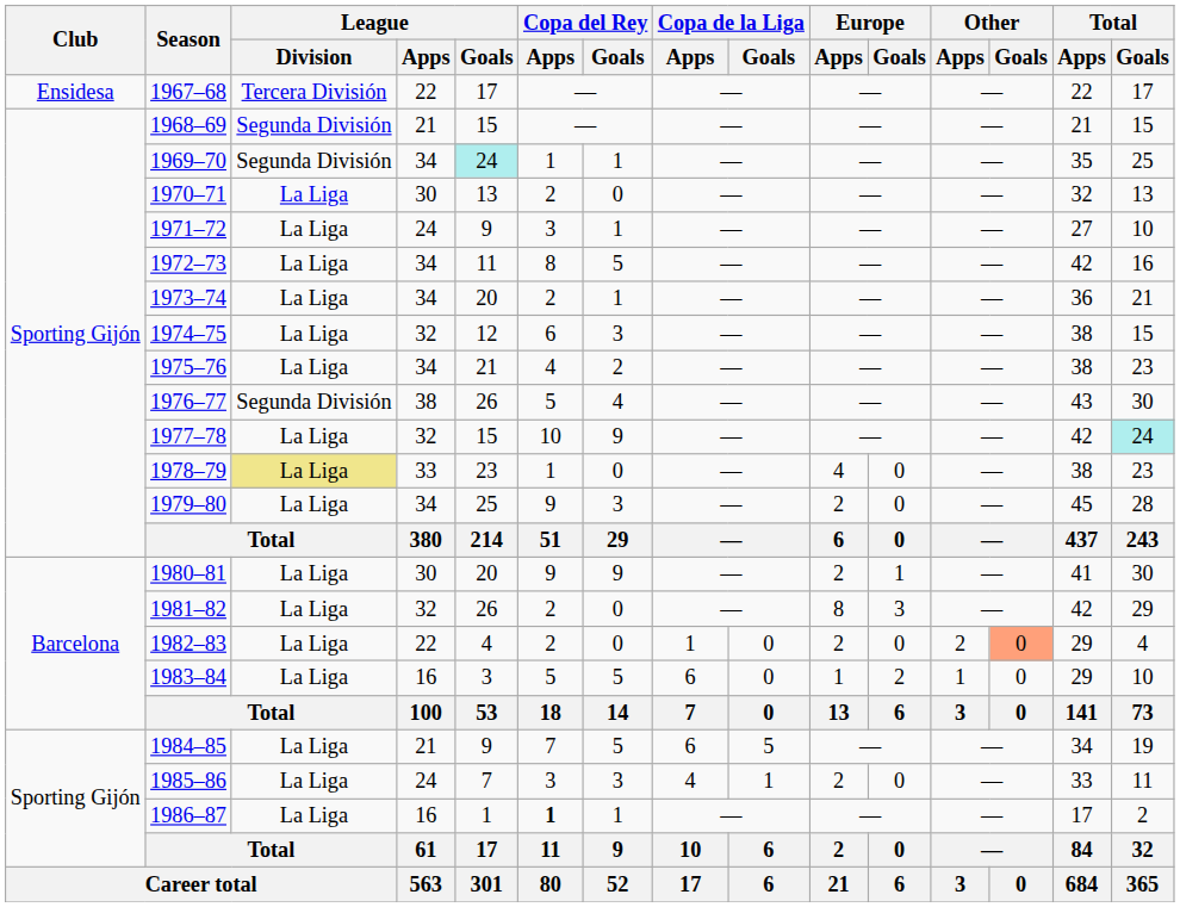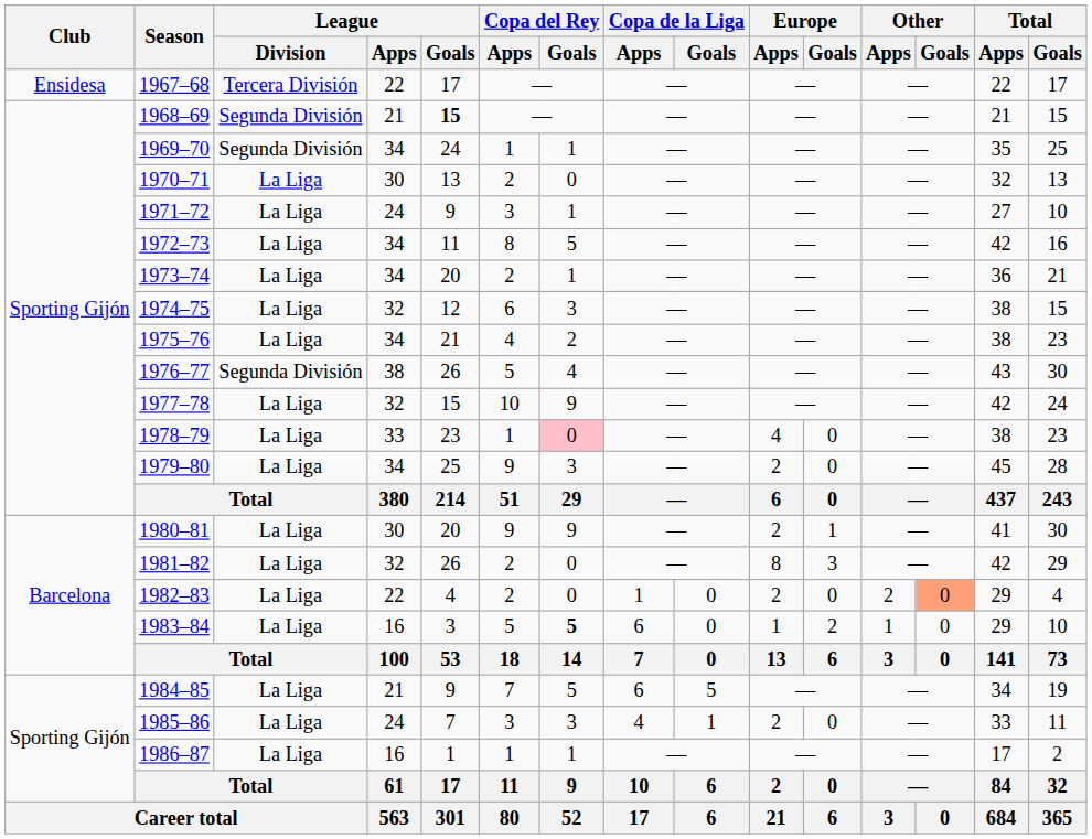1968–69 | League / Goals: normal -> bold
1969–70 | League / Goals: paleturquoise background -> no background
1977–78 | Total / Goals: paleturquoise background -> no background
1978–79 | League / Division: khaki background -> no background
1978–79 | Copa del Rey / Goals: no background -> pink background
1983–84 | Copa del Rey / Goals: normal -> bold
1986–87 | Copa del Rey / Apps: bold -> normal
